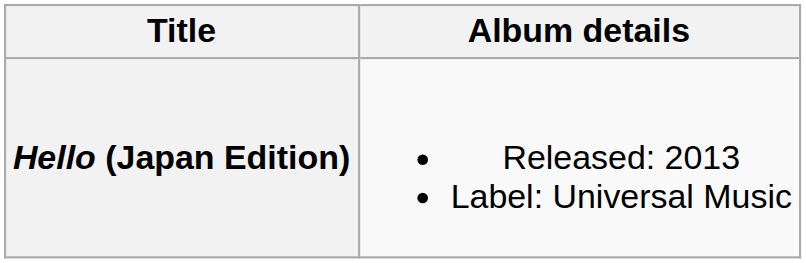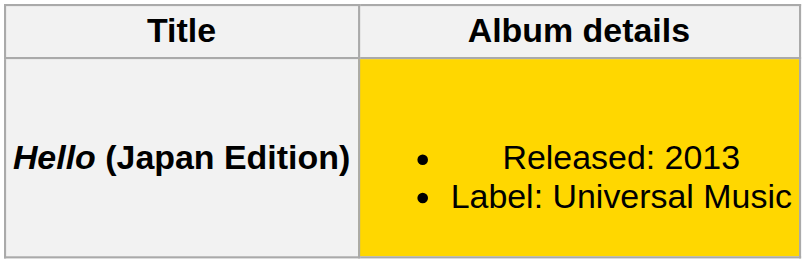Hello (Japan Edition) | Album details: no background -> gold background
